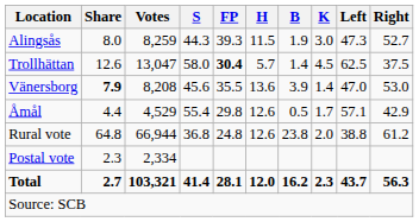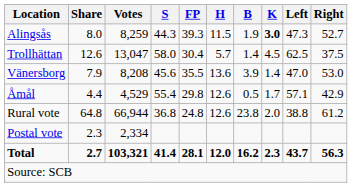Alingsås | K: normal -> bold
Trollhättan | FP: bold -> normal
Vänersborg | Share: bold -> normal
